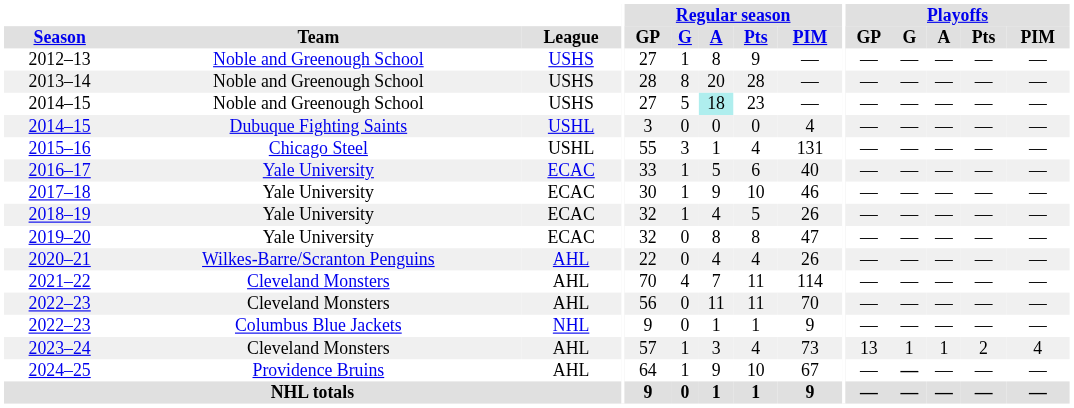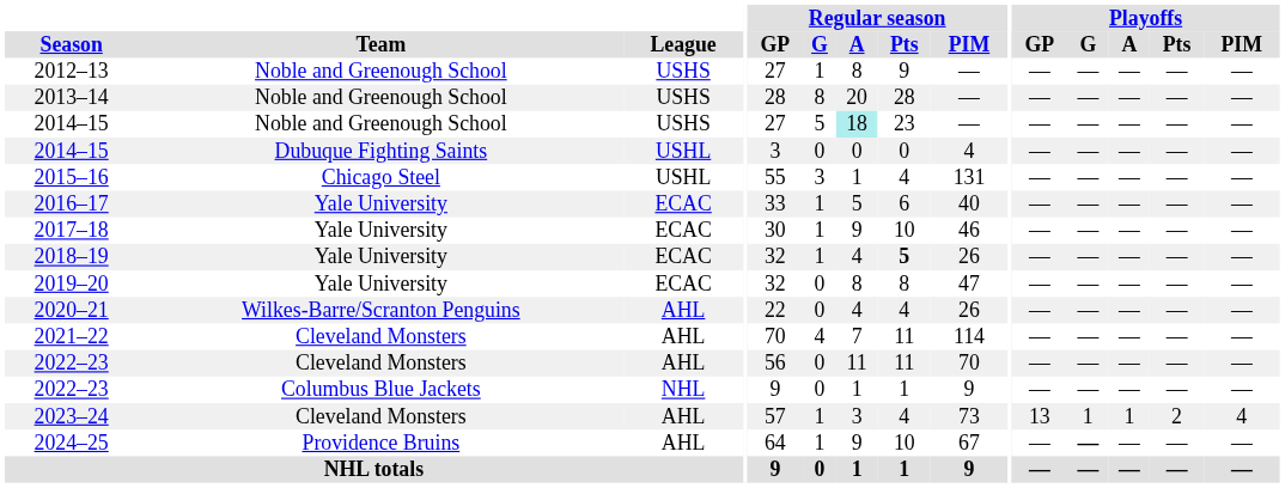2018–19 | Regular season / Pts: normal -> bold
